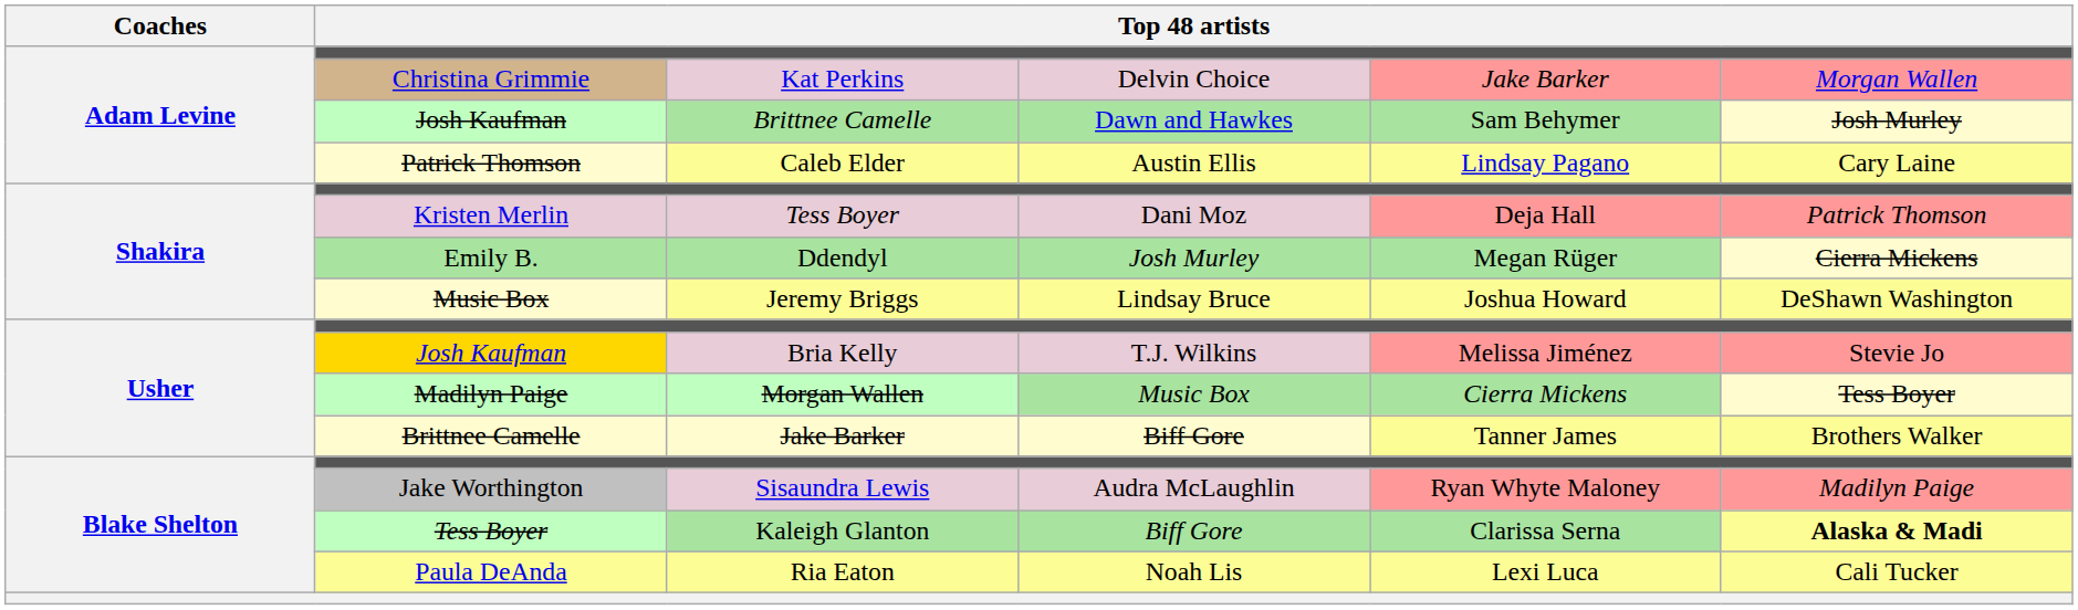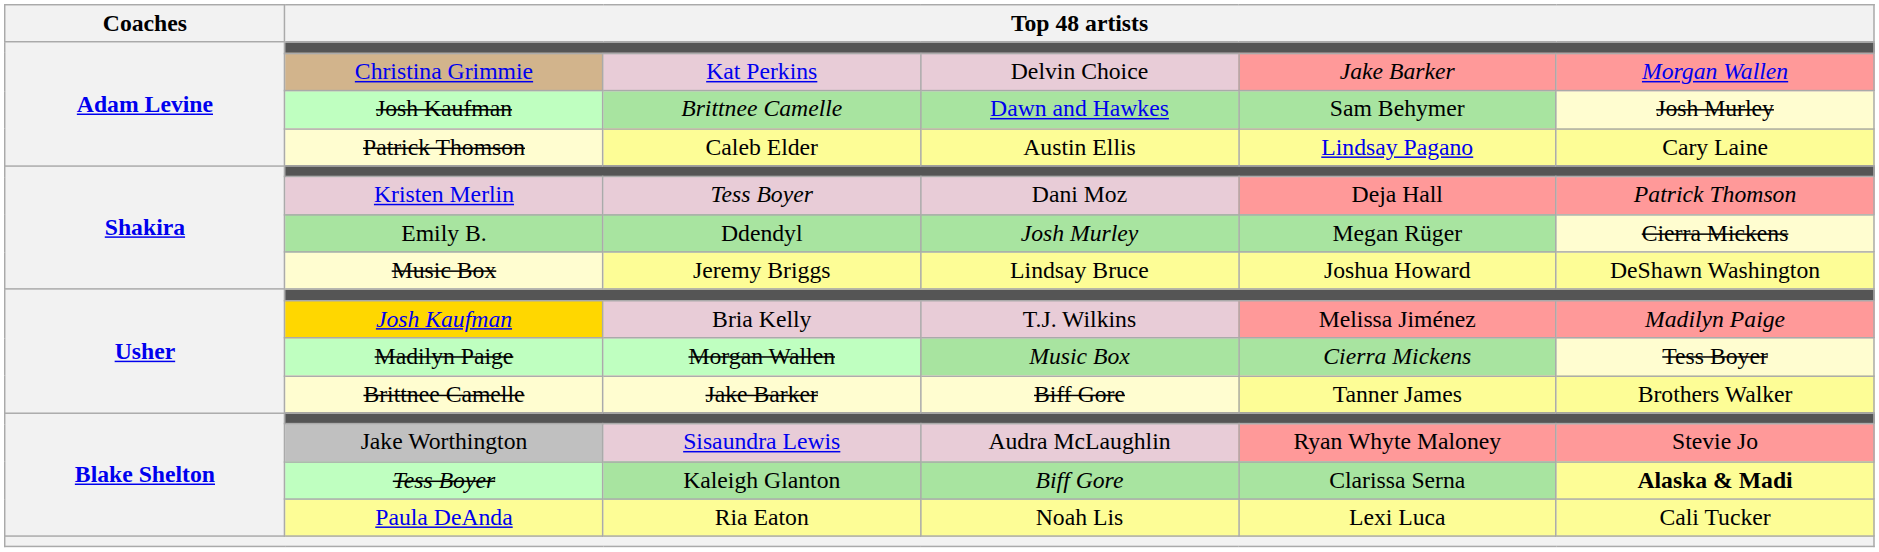Bria Kelly | column 6: Stevie Jo -> Madilyn Paige
Sisaundra Lewis | column 6: Madilyn Paige -> Stevie Jo
